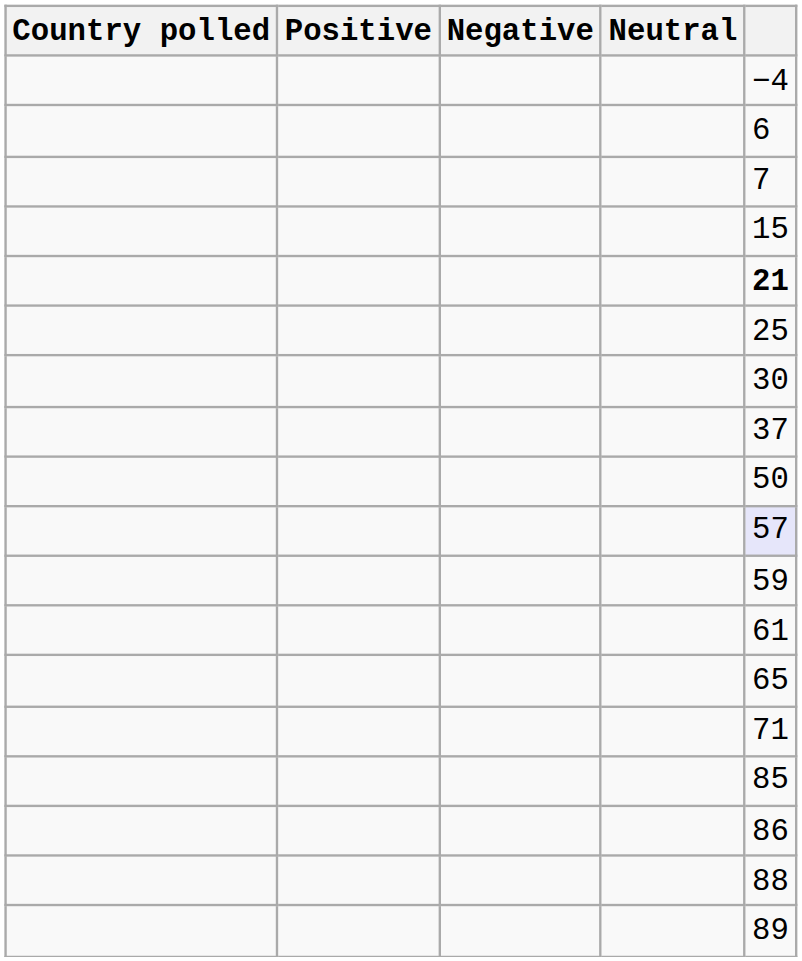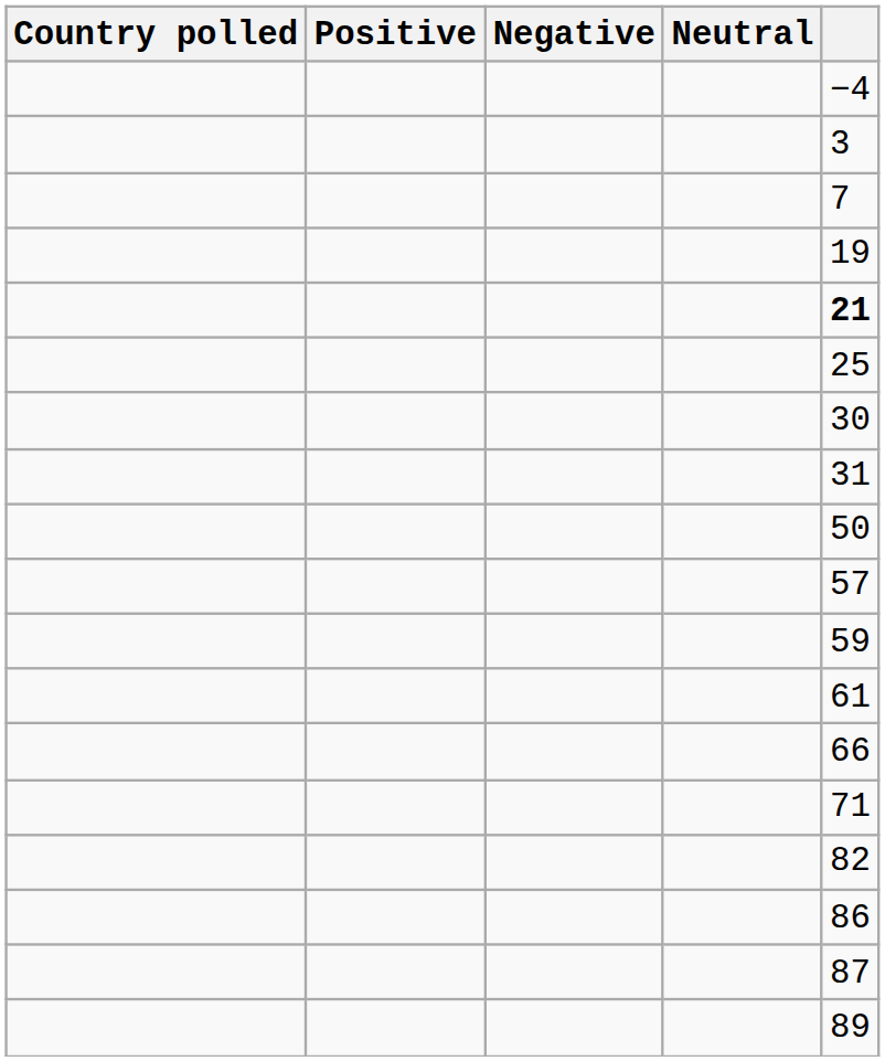row 3 | column 5: 6 -> 3
row 5 | column 5: 15 -> 19
row 9 | column 5: 37 -> 31
row 11 | column 5: lavender background -> no background
row 14 | column 5: 65 -> 66
row 16 | column 5: 85 -> 82
row 18 | column 5: 88 -> 87
